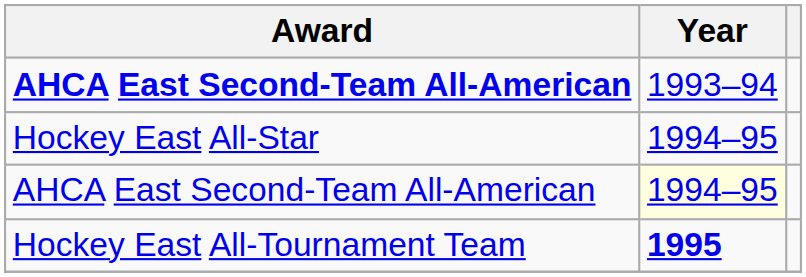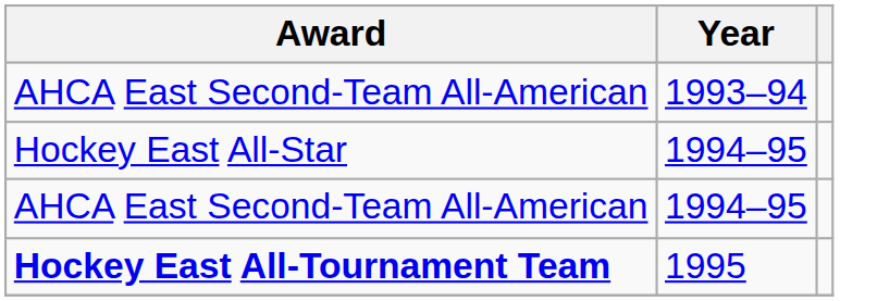row 2 | Award: bold -> normal
row 4 | Year: lightyellow background -> no background
row 5 | Award: normal -> bold
row 5 | Year: bold -> normal
